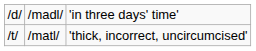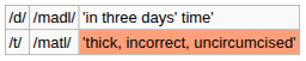/matl/ | column 3: no background -> lightsalmon background
